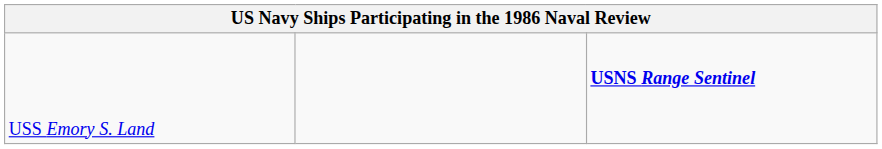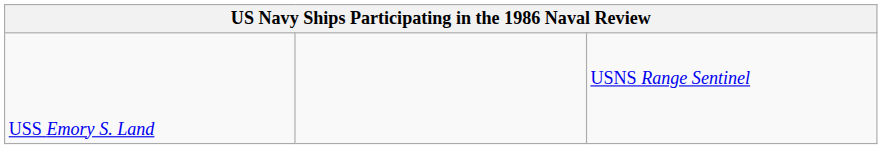USS Emory S. Land | column 3: bold -> normal
